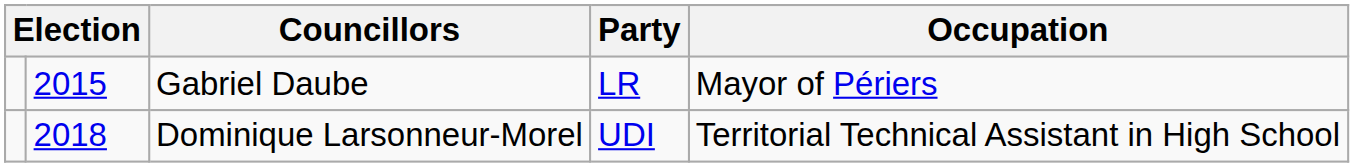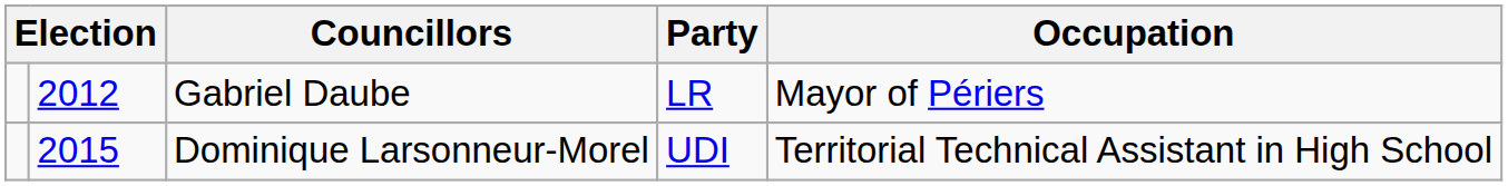Gabriel Daube | column 2: 2015 -> 2012
Dominique Larsonneur-Morel | column 2: 2018 -> 2015
